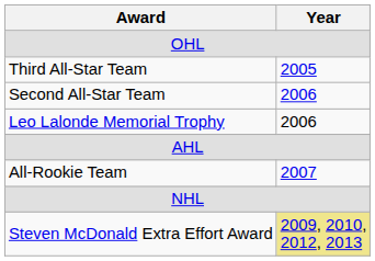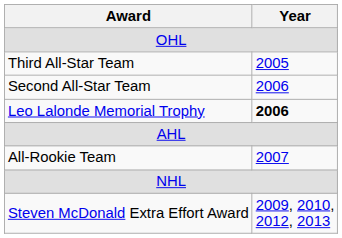Leo Lalonde Memorial Trophy | Year: normal -> bold
Steven McDonald Extra Effort Award | Year: khaki background -> no background
